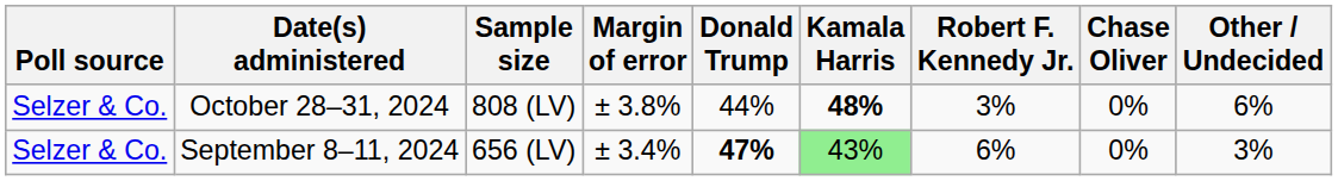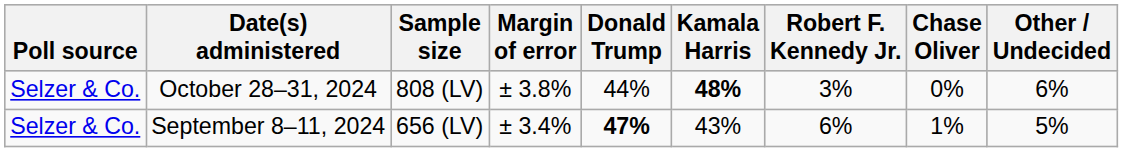September 8–11, 2024 | Kamala Harris: lightgreen background -> no background
September 8–11, 2024 | Chase Oliver: 0% -> 1%
September 8–11, 2024 | Other / Undecided: 3% -> 5%
